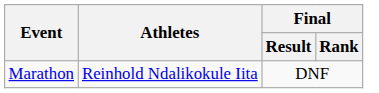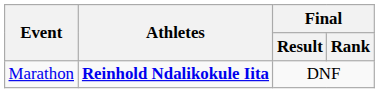Marathon | Athletes: normal -> bold
